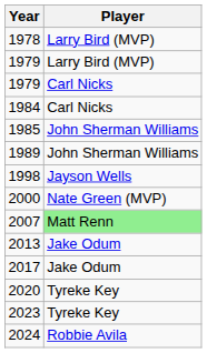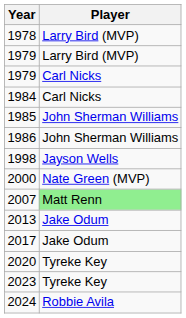row 7 | Year: 1989 -> 1986
